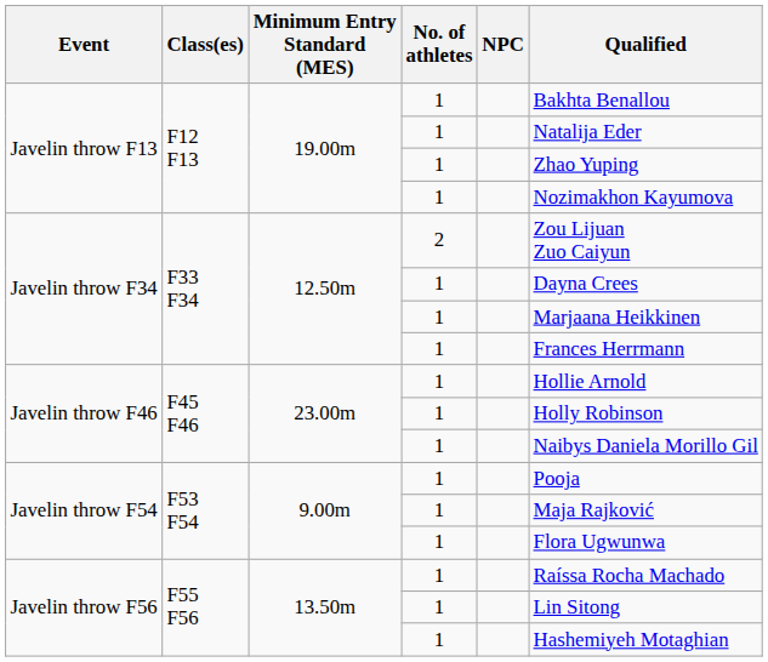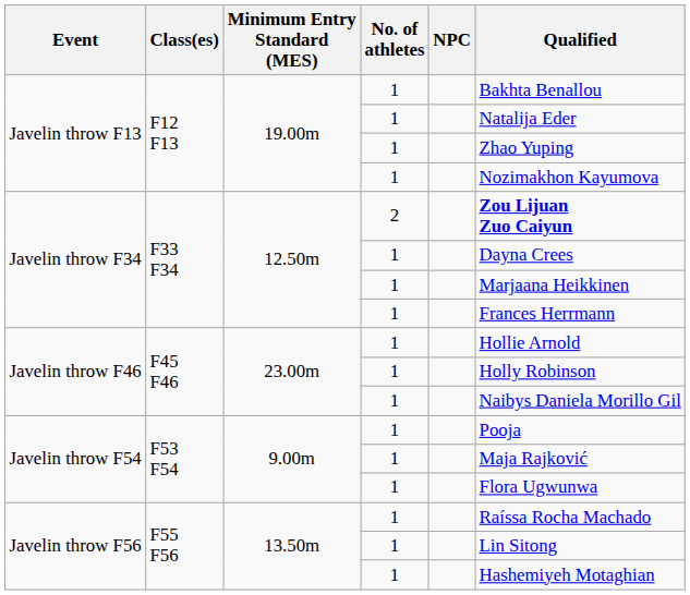Javelin throw F34 / 2 | Qualified: normal -> bold
